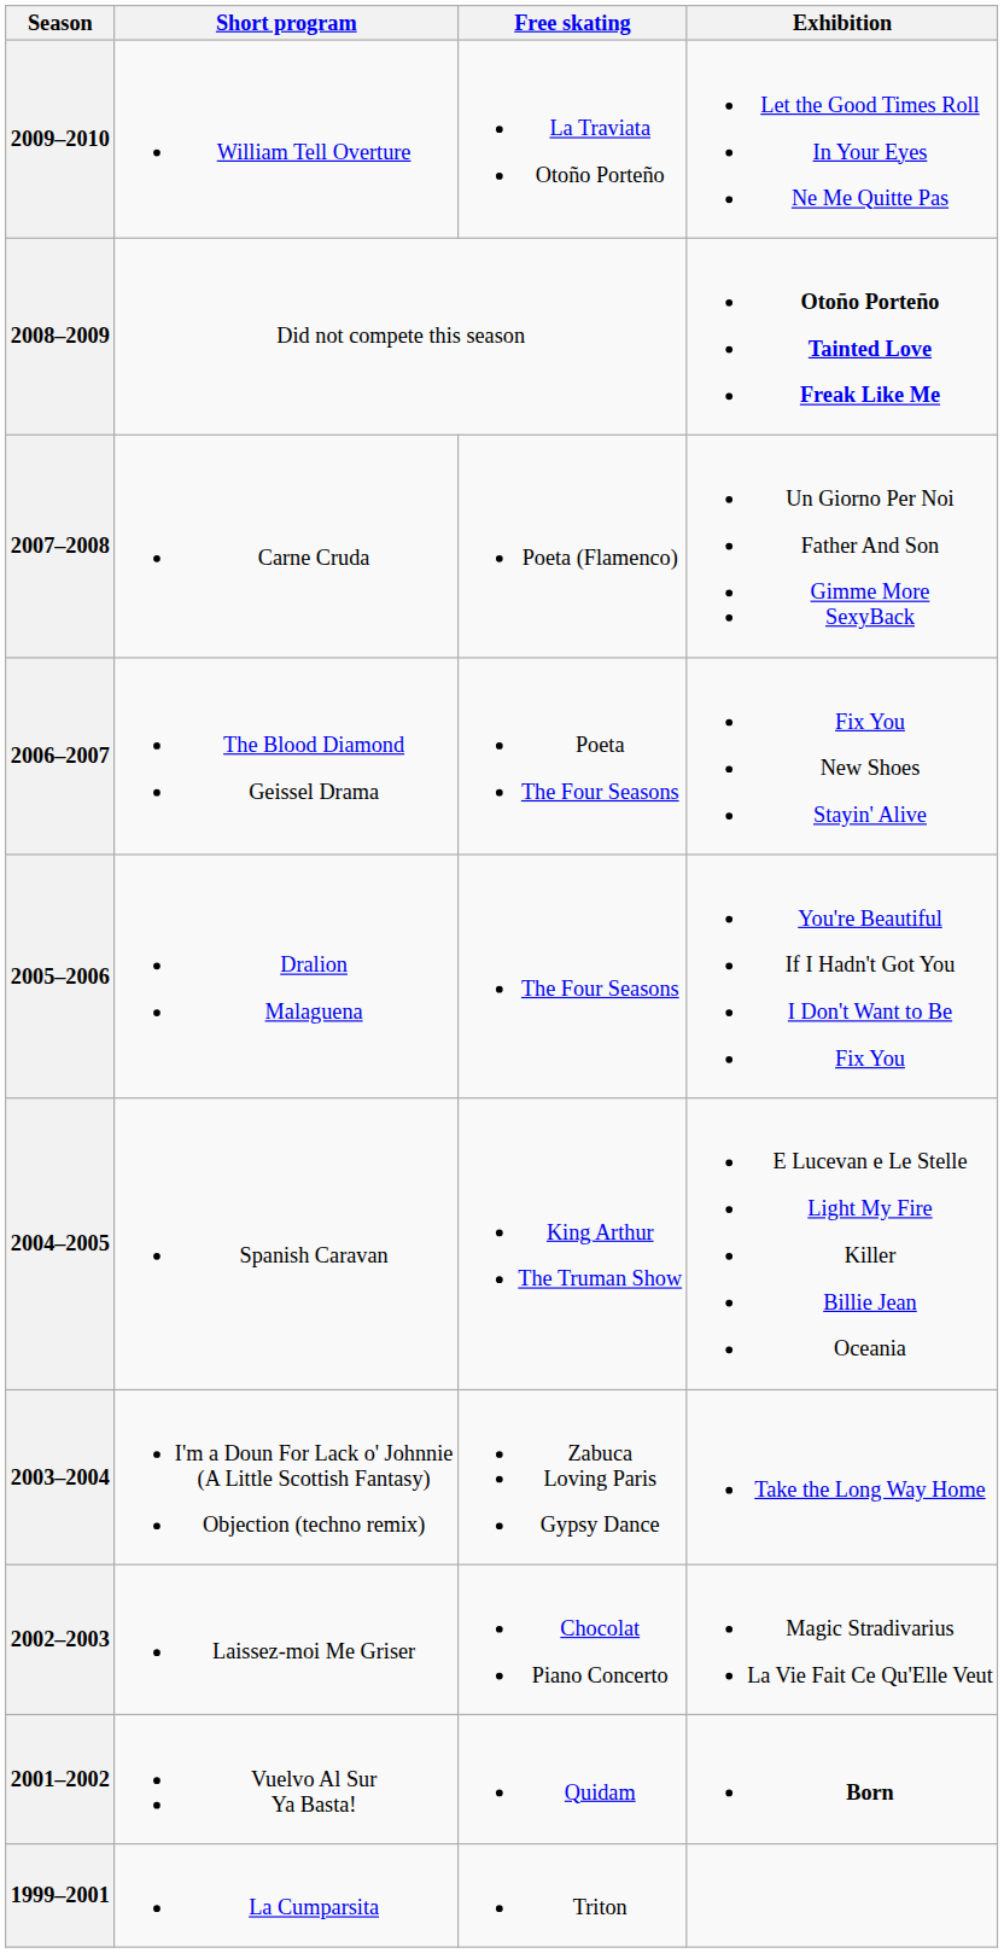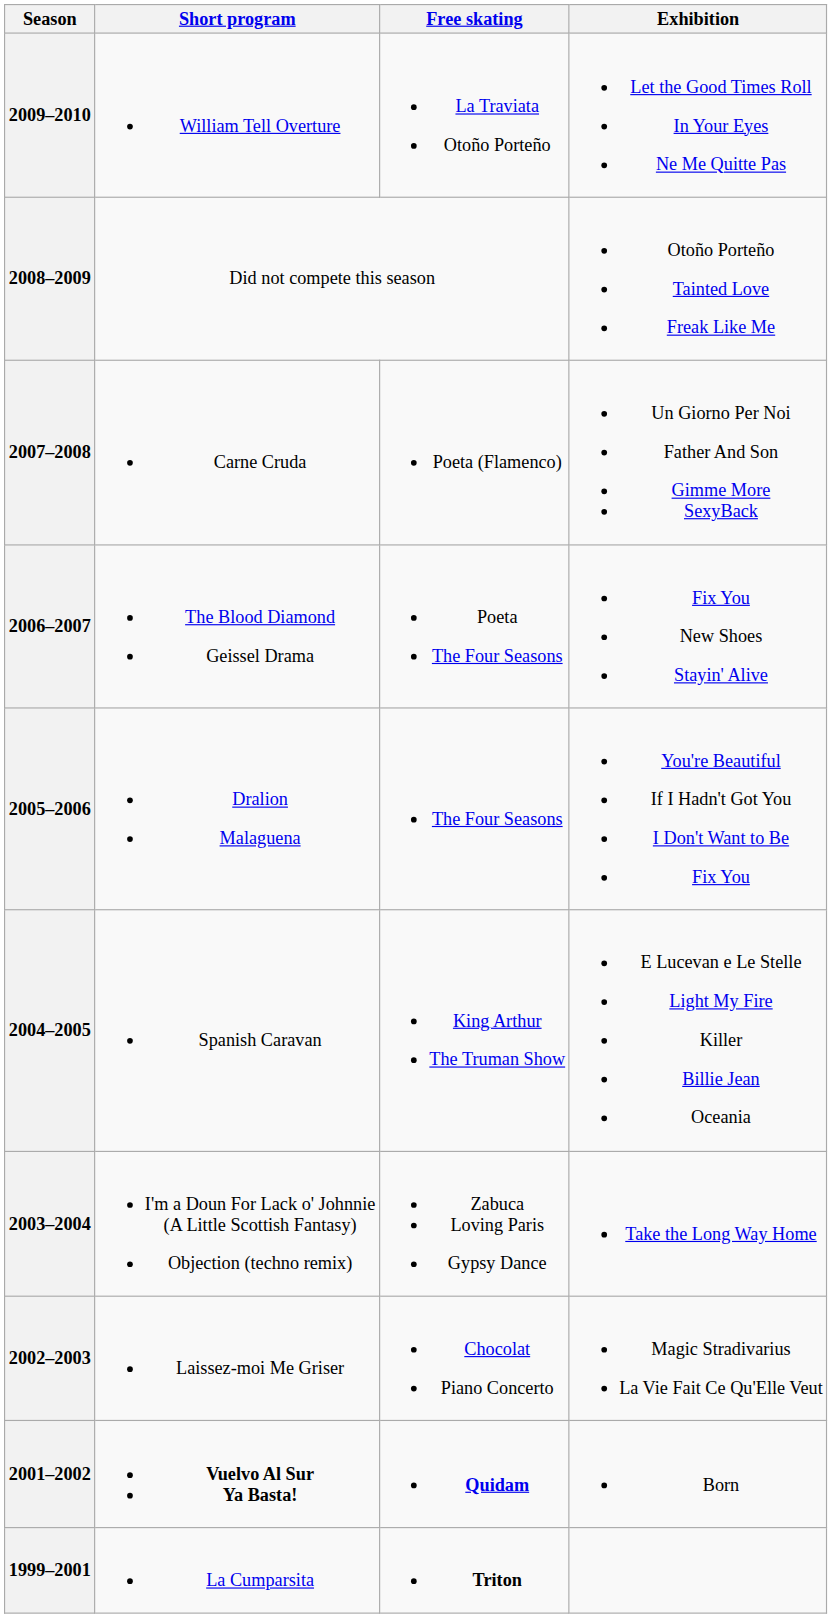2008–2009 | Exhibition: bold -> normal
2001–2002 | Short program: normal -> bold
2001–2002 | Free skating: normal -> bold
2001–2002 | Exhibition: bold -> normal
1999–2001 | Free skating: normal -> bold
